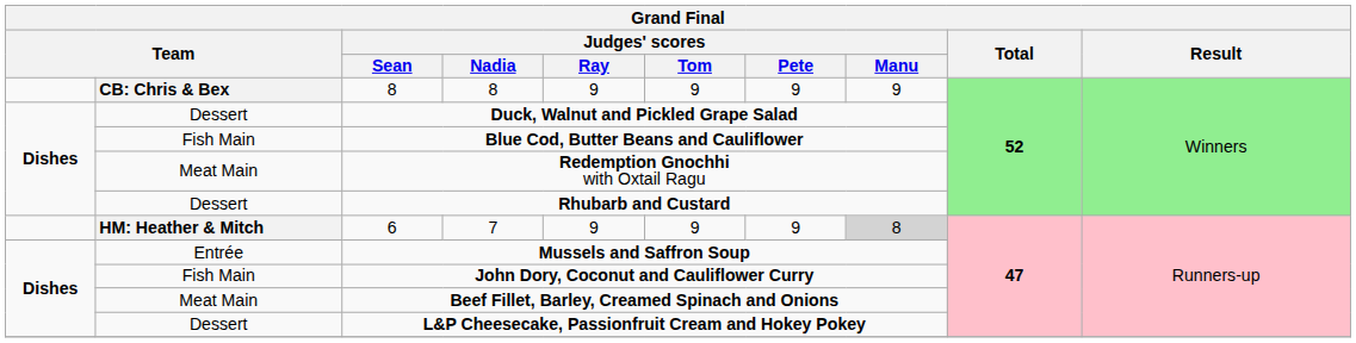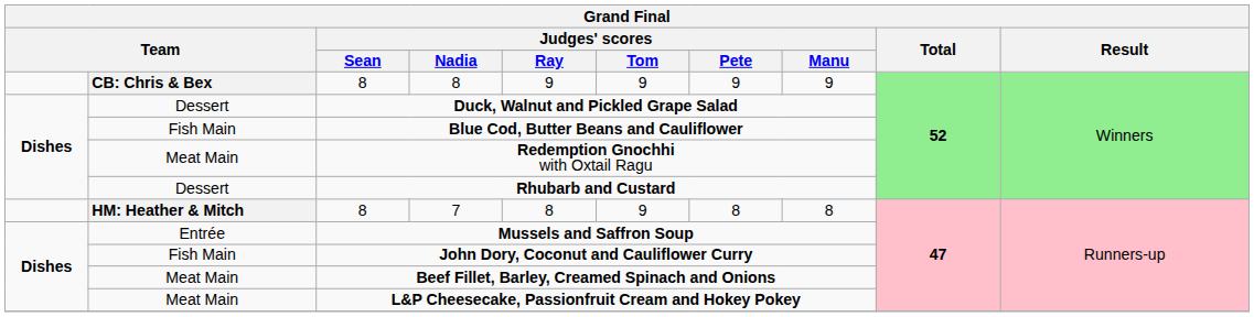7 | Judges' scores / Sean: 6 -> 8
7 | Judges' scores / Ray: 9 -> 8
7 | Judges' scores / Pete: 9 -> 8
7 | Judges' scores / Manu: lightgrey background -> no background
L&P Cheesecake, Passionfruit Cream and Hokey Pokey | column 2: Dessert -> Meat Main
